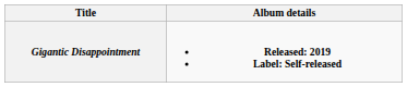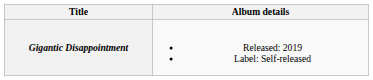Gigantic Disappointment | Album details: bold -> normal
